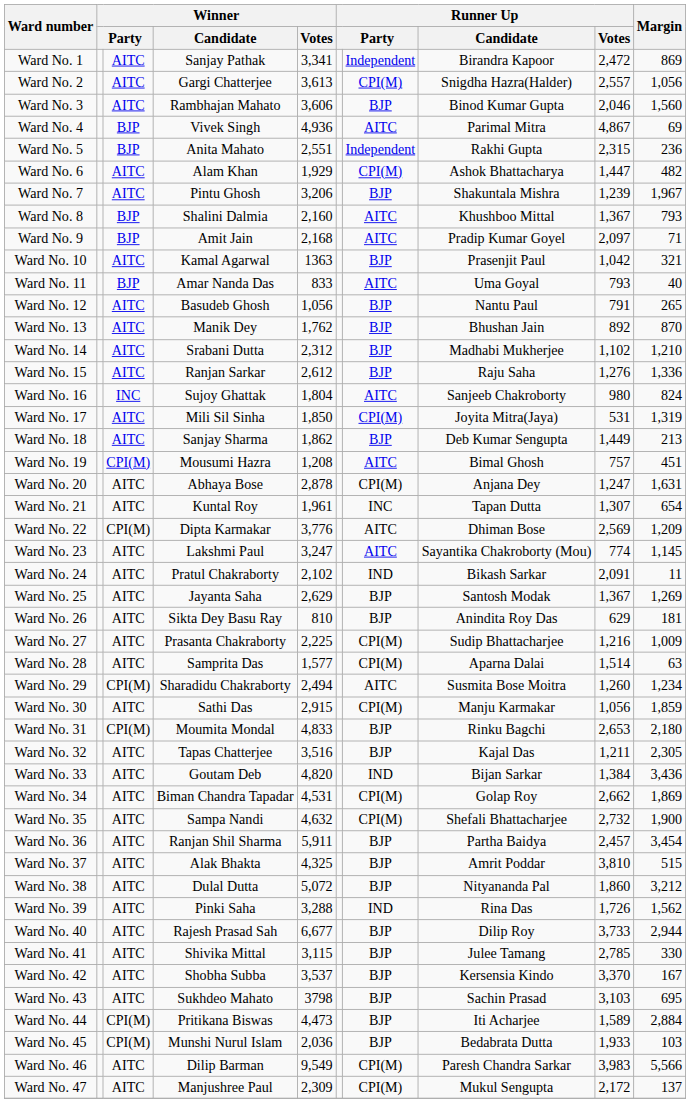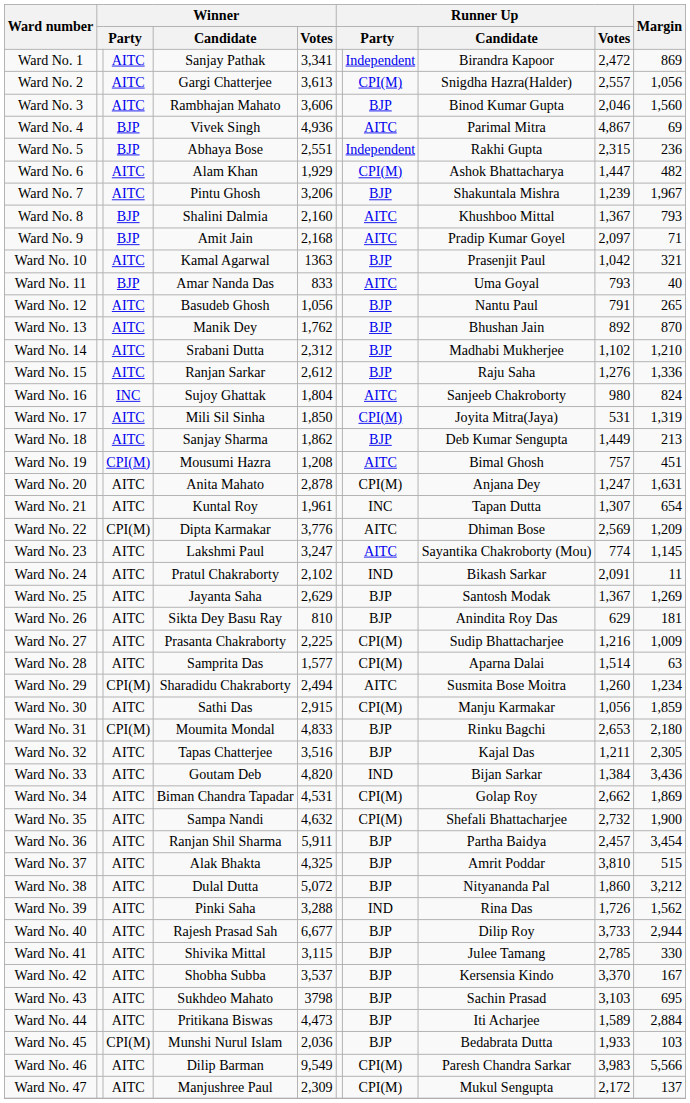Ward No. 5 | Winner / Candidate: Anita Mahato -> Abhaya Bose
Ward No. 20 | Winner / Candidate: Abhaya Bose -> Anita Mahato
Ward No. 44 | column 3: CPI(M) -> AITC
